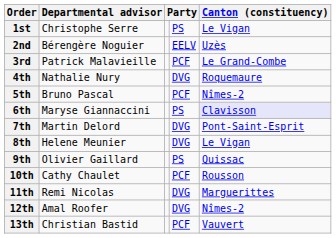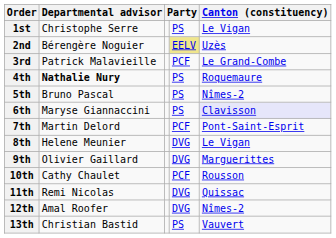2nd | column 4: no background -> khaki background
4th | Departmental advisor: normal -> bold
4th | column 4: DVG -> PS
5th | column 4: PCF -> PS
7th | column 4: DVG -> PCF
9th | column 4: PS -> DVG
9th | Canton (constituency): Quissac -> Marguerittes
11th | Canton (constituency): Marguerittes -> Quissac
13th | column 4: PCF -> PS
